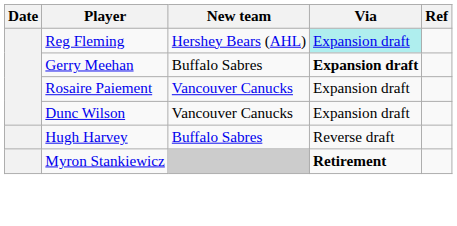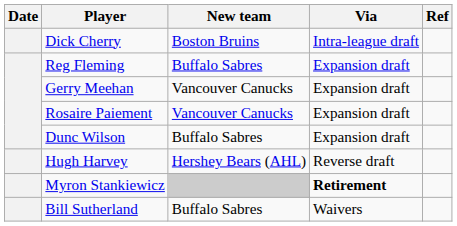+ row: Dick Cherry | Boston Bruins | Intra-league draft
Reg Fleming | New team: Hershey Bears (AHL) -> Buffalo Sabres
Reg Fleming | Via: paleturquoise background -> no background
Gerry Meehan | New team: Buffalo Sabres -> Vancouver Canucks
Gerry Meehan | Via: bold -> normal
Dunc Wilson | New team: Vancouver Canucks -> Buffalo Sabres
Hugh Harvey | New team: Buffalo Sabres -> Hershey Bears (AHL)
+ row: Bill Sutherland | Buffalo Sabres | Waivers
